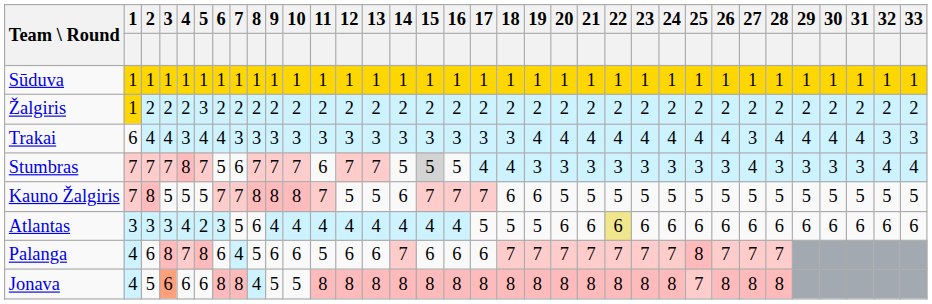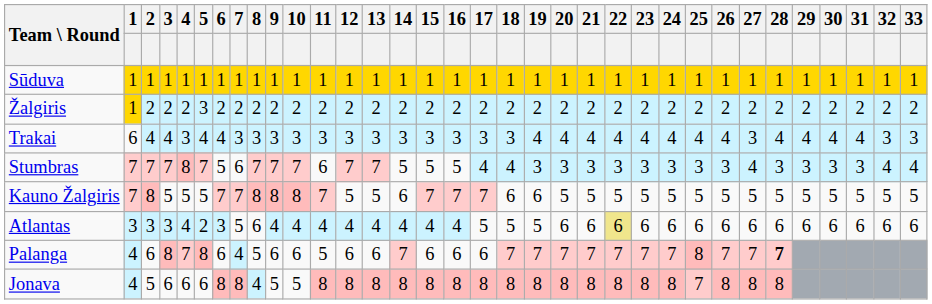Stumbras | 15: lightgrey background -> no background
Palanga | 28: normal -> bold
Jonava | 3: lightsalmon background -> no background
